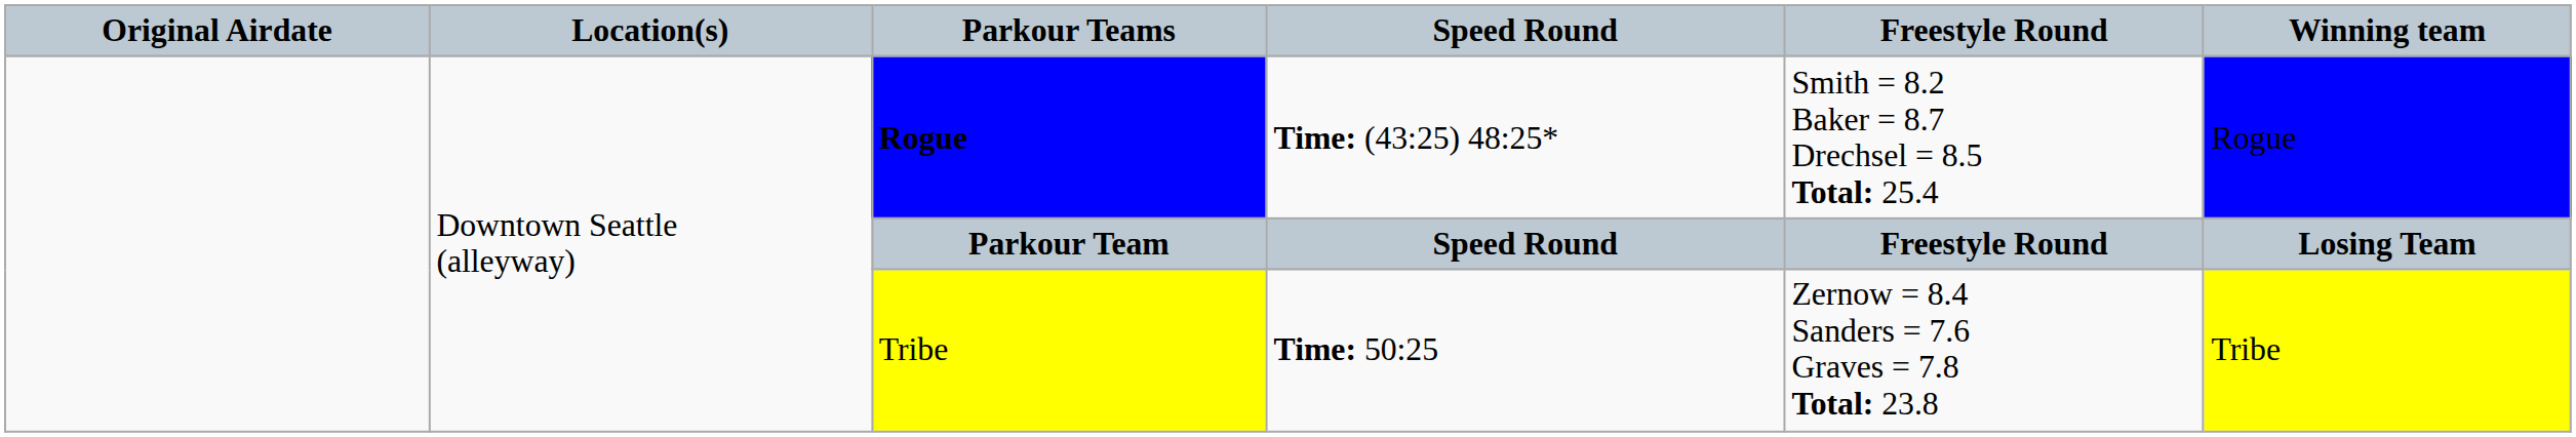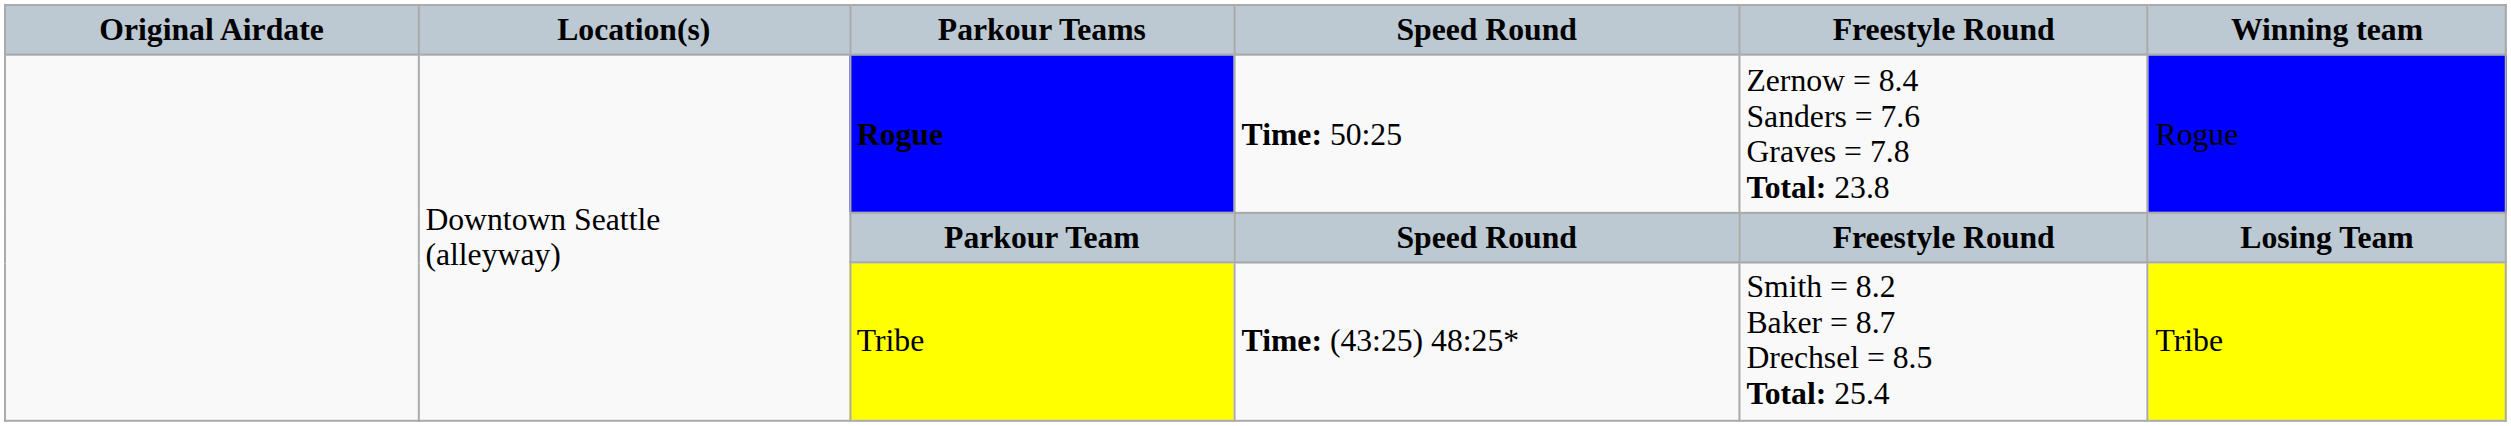row 2 | Speed Round: Time: (43:25) 48:25* -> Time: 50:25
row 2 | Freestyle Round: Smith = 8.2 Baker = 8.7 Drechsel = 8.5 Total: 25.4 -> Zernow = 8.4 Sanders = 7.6 Graves = 7.8 Total: 23.8
row 4 | Speed Round: Time: 50:25 -> Time: (43:25) 48:25*
row 4 | Freestyle Round: Zernow = 8.4 Sanders = 7.6 Graves = 7.8 Total: 23.8 -> Smith = 8.2 Baker = 8.7 Drechsel = 8.5 Total: 25.4
